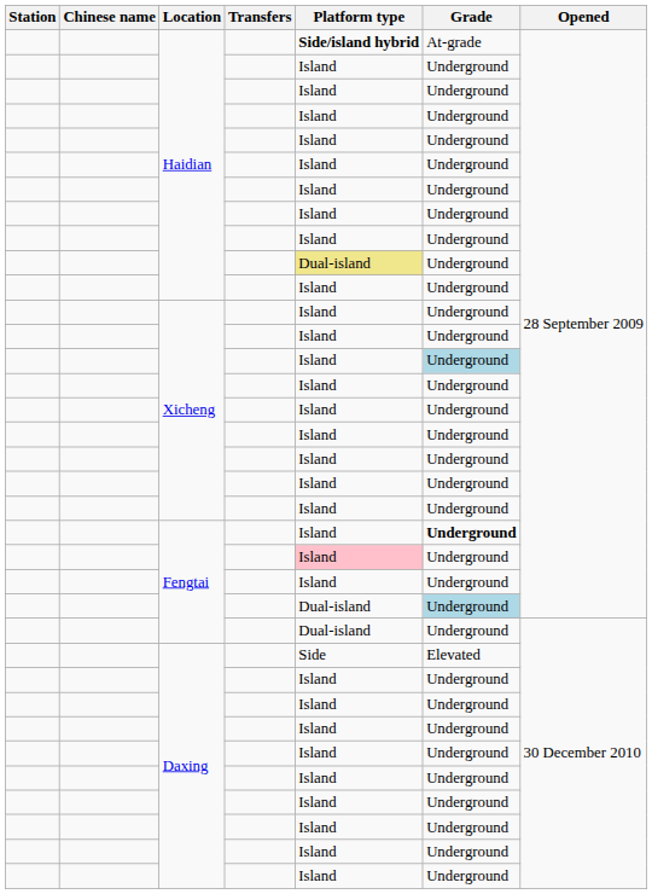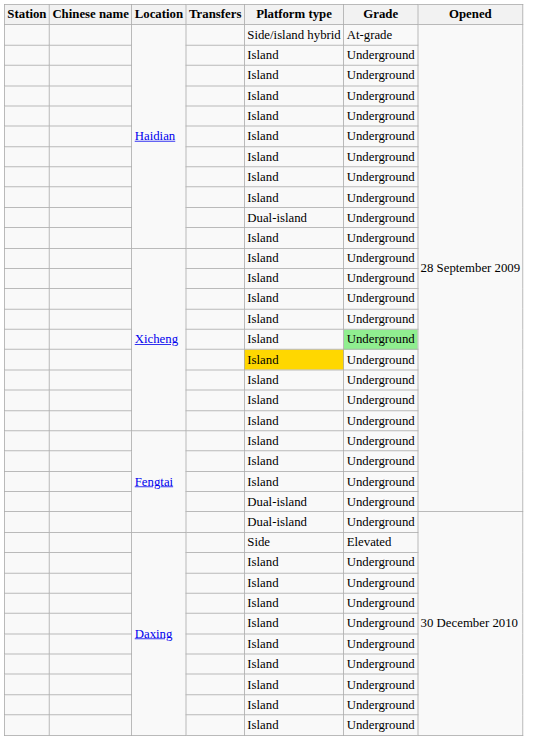row 2 | Platform type: bold -> normal
row 11 | Platform type: khaki background -> no background
row 15 | Grade: lightblue background -> no background
row 17 | Grade: no background -> lightgreen background
row 18 | Platform type: no background -> gold background
row 22 | Grade: bold -> normal
row 23 | Platform type: pink background -> no background
row 25 | Grade: lightblue background -> no background
